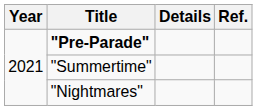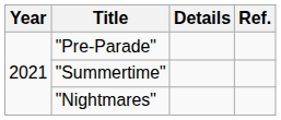"Pre-Parade" | Title: bold -> normal
